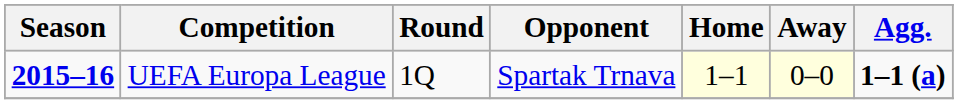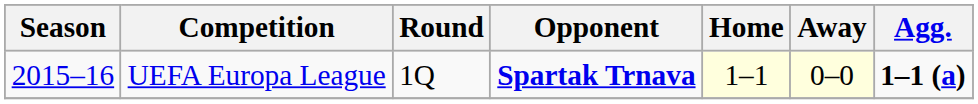UEFA Europa League | Season: bold -> normal
UEFA Europa League | Opponent: normal -> bold
